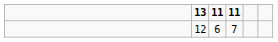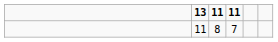row 2 | 13: 12 -> 11
row 2 | column 3: 6 -> 8
